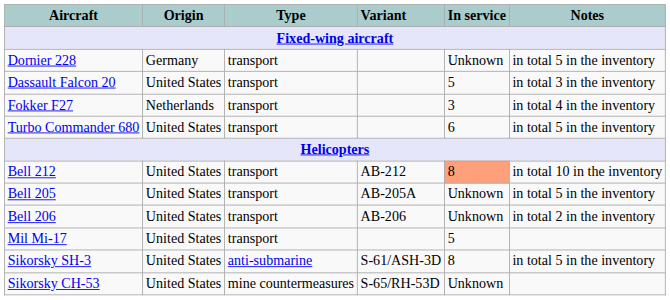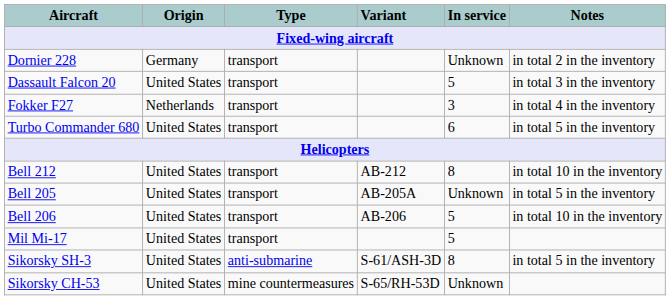Dornier 228 | Notes: in total 5 in the inventory -> in total 2 in the inventory
Bell 212 | In service: lightsalmon background -> no background
Bell 206 | In service: Unknown -> 5
Bell 206 | Notes: in total 2 in the inventory -> in total 10 in the inventory
